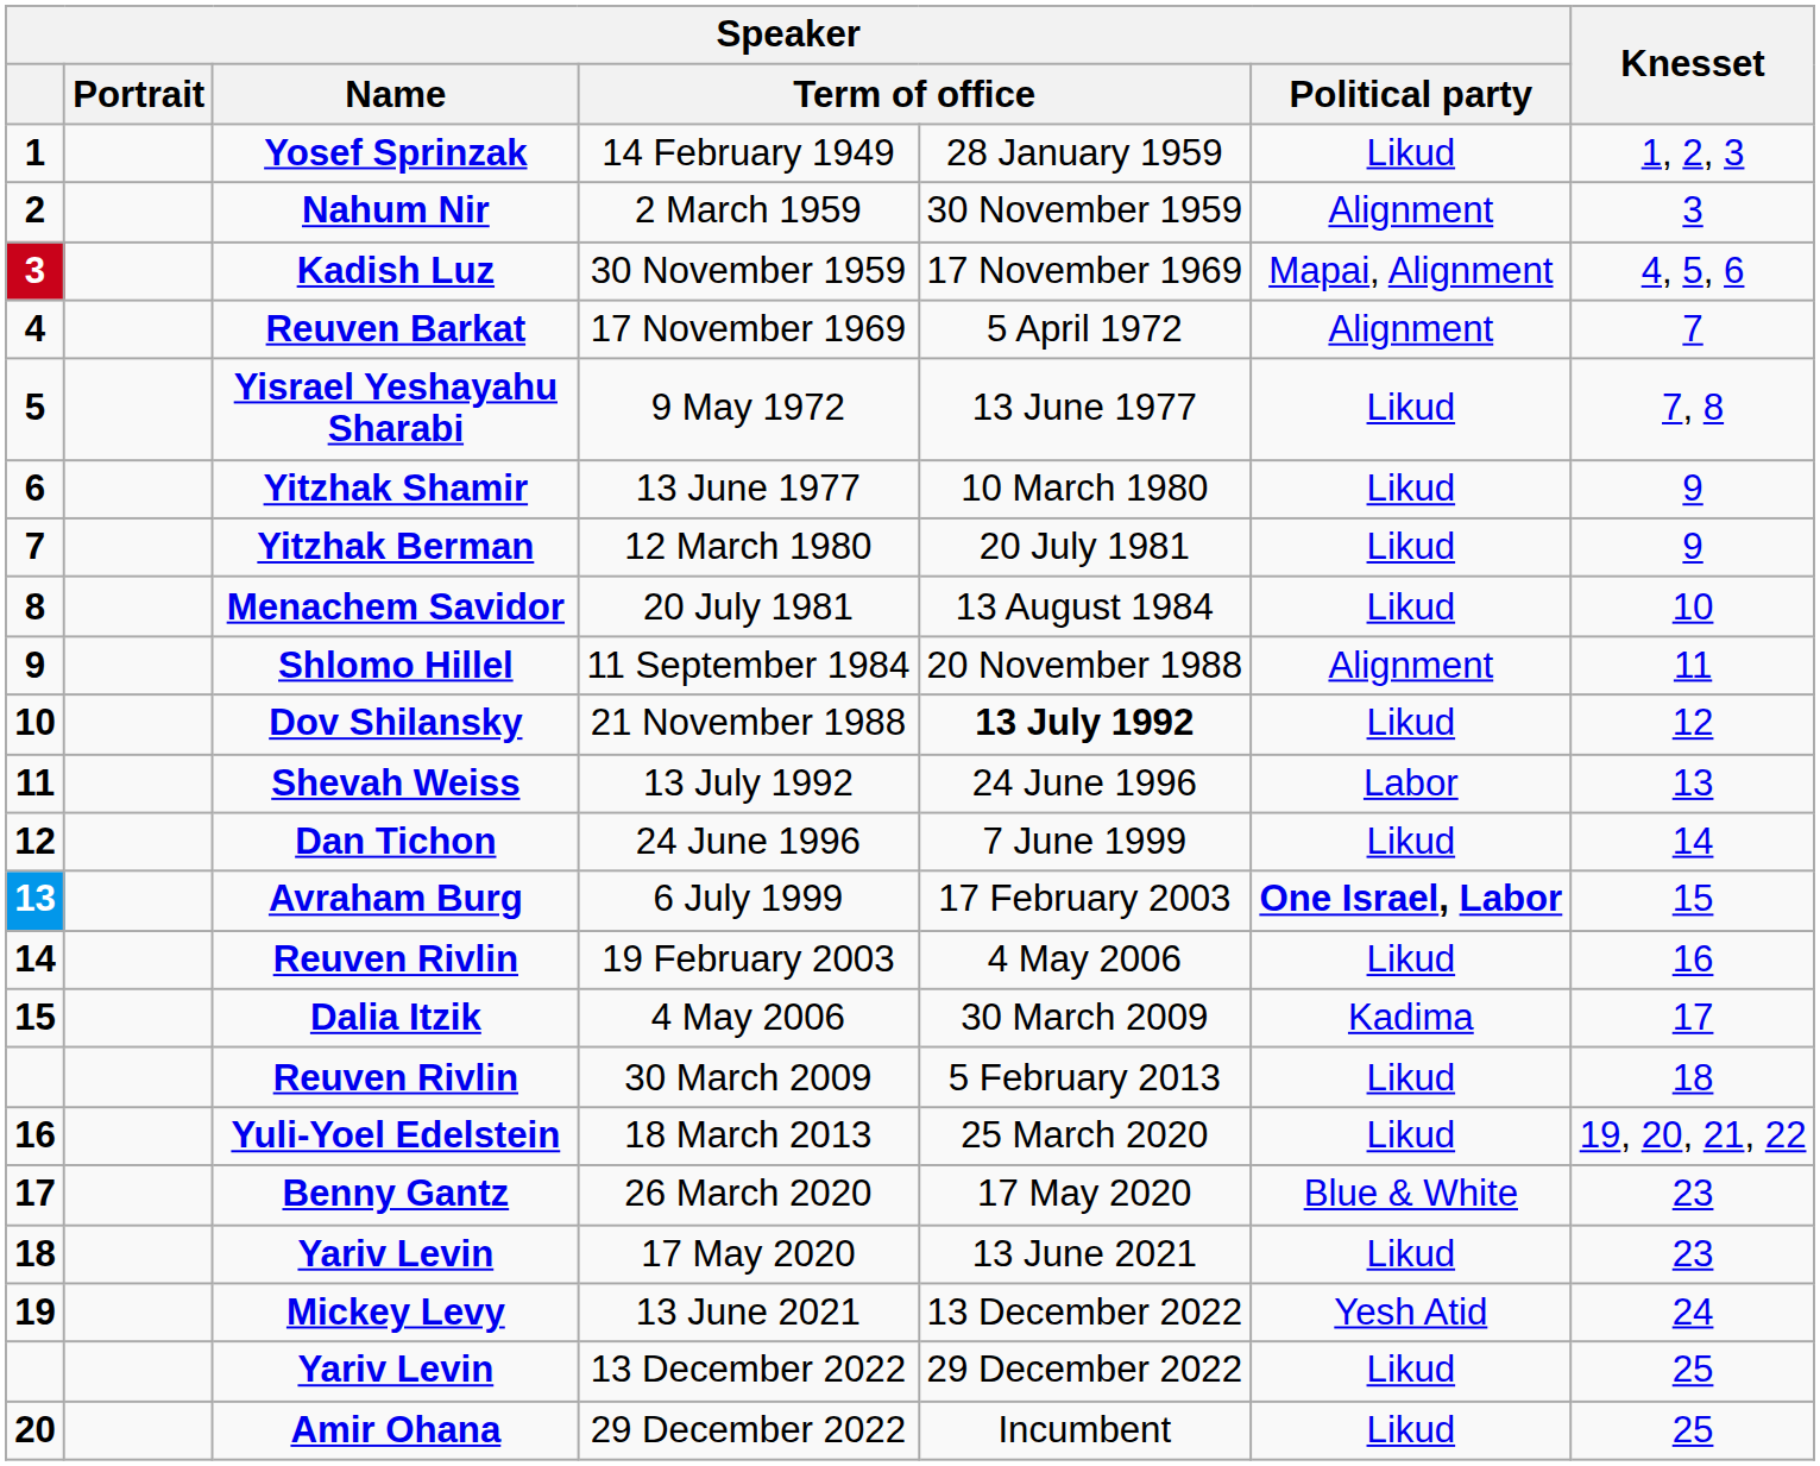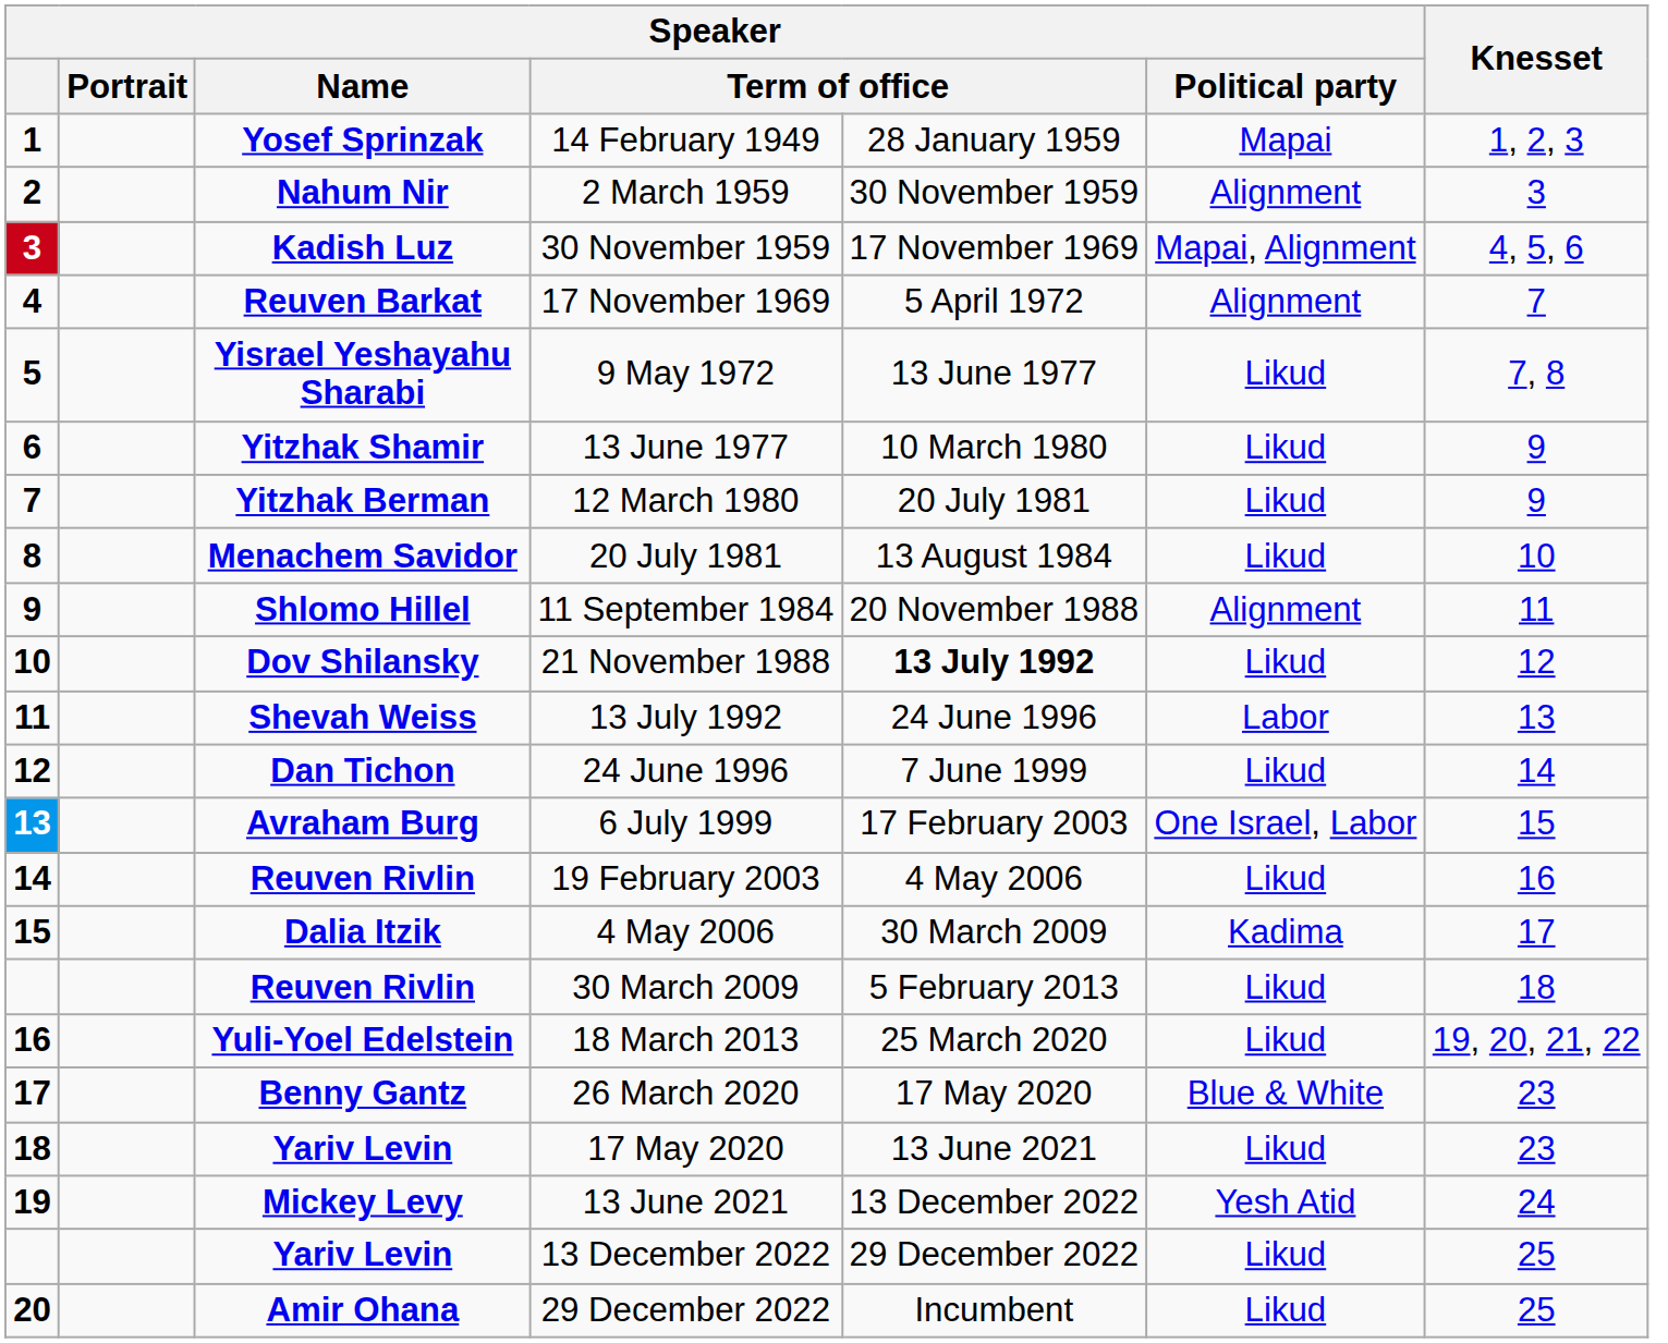14 February 1949 | Speaker / Political party: Likud -> Mapai
6 July 1999 | Speaker / Political party: bold -> normal
